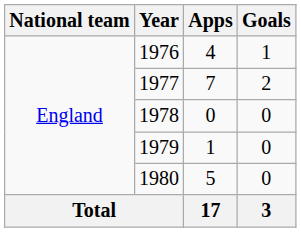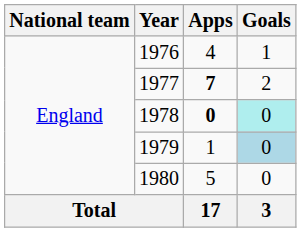1977 | Apps: normal -> bold
1978 | Apps: normal -> bold
1978 | Goals: no background -> paleturquoise background
1979 | Goals: no background -> lightblue background
